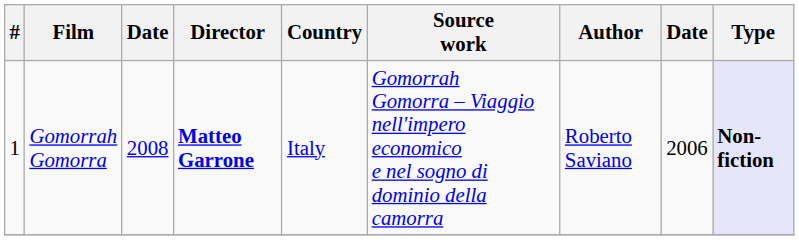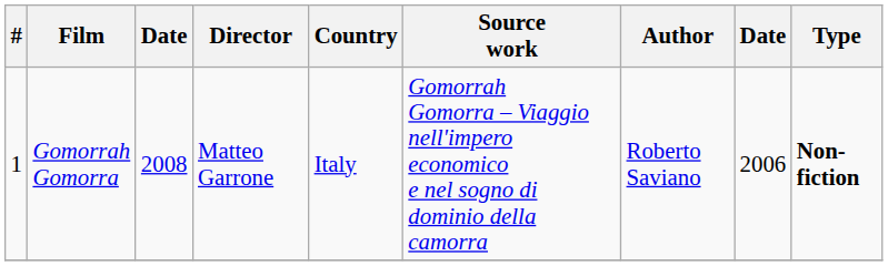Gomorrah Gomorra | Director: bold -> normal
Gomorrah Gomorra | Type: lavender background -> no background
